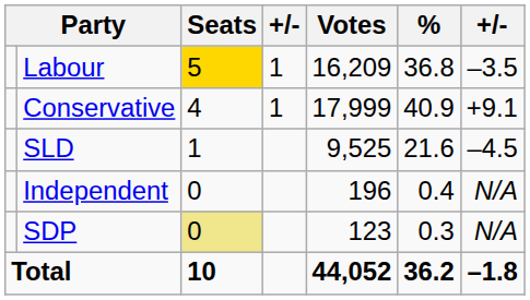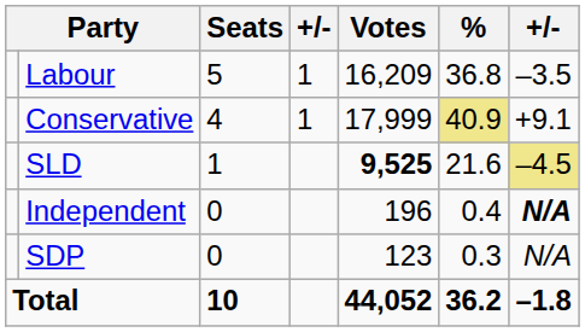Labour | Seats: gold background -> no background
Conservative | %: no background -> khaki background
SLD | Votes: normal -> bold
SLD | column 7: no background -> khaki background
Independent | column 7: normal -> bold
SDP | Seats: khaki background -> no background
